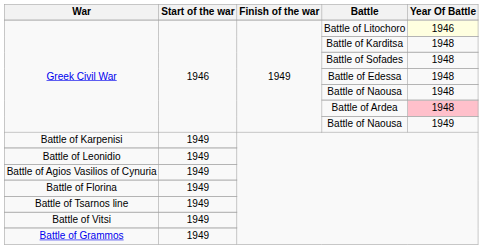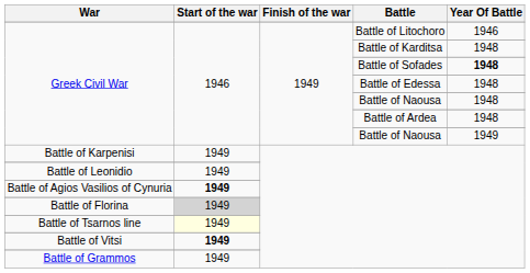Greek Civil War / Battle of Litochoro | Year Of Battle: lightyellow background -> no background
Greek Civil War / Battle of Sofades | Year Of Battle: normal -> bold
Greek Civil War / Battle of Ardea | Year Of Battle: pink background -> no background
Battle of Agios Vasilios of Cynuria | Start of the war: normal -> bold
Battle of Florina | Start of the war: no background -> lightgrey background
Battle of Tsarnos line | Start of the war: no background -> lightyellow background
Battle of Vitsi | Start of the war: normal -> bold
